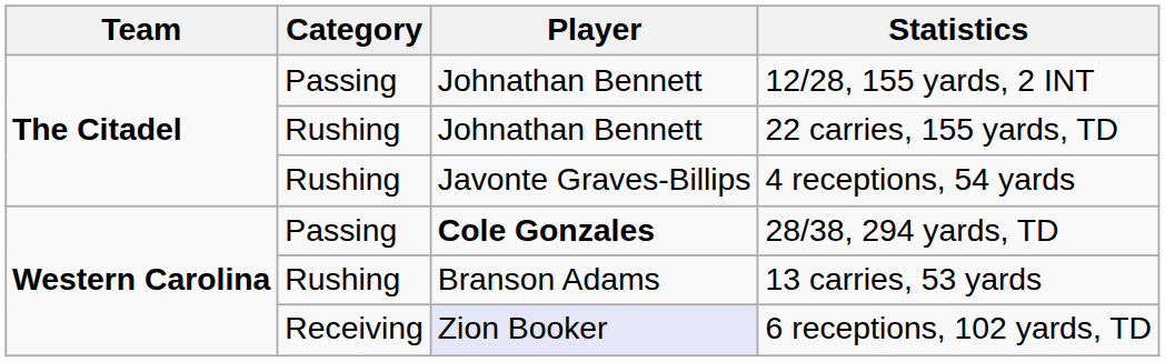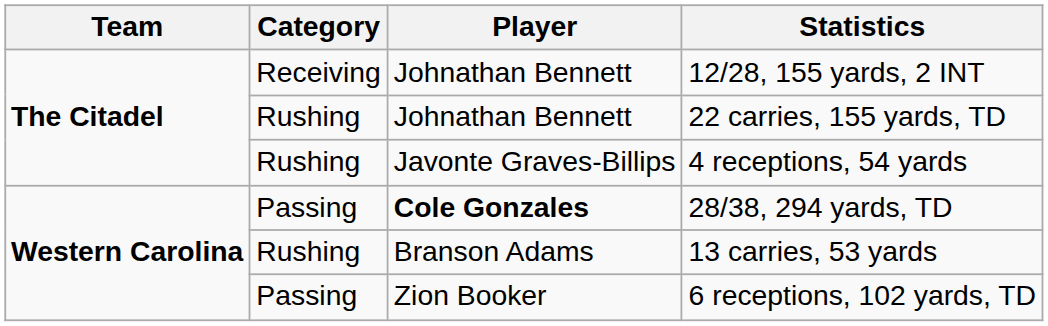12/28, 155 yards, 2 INT | Category: Passing -> Receiving
6 receptions, 102 yards, TD | Category: Receiving -> Passing
6 receptions, 102 yards, TD | Player: lavender background -> no background
